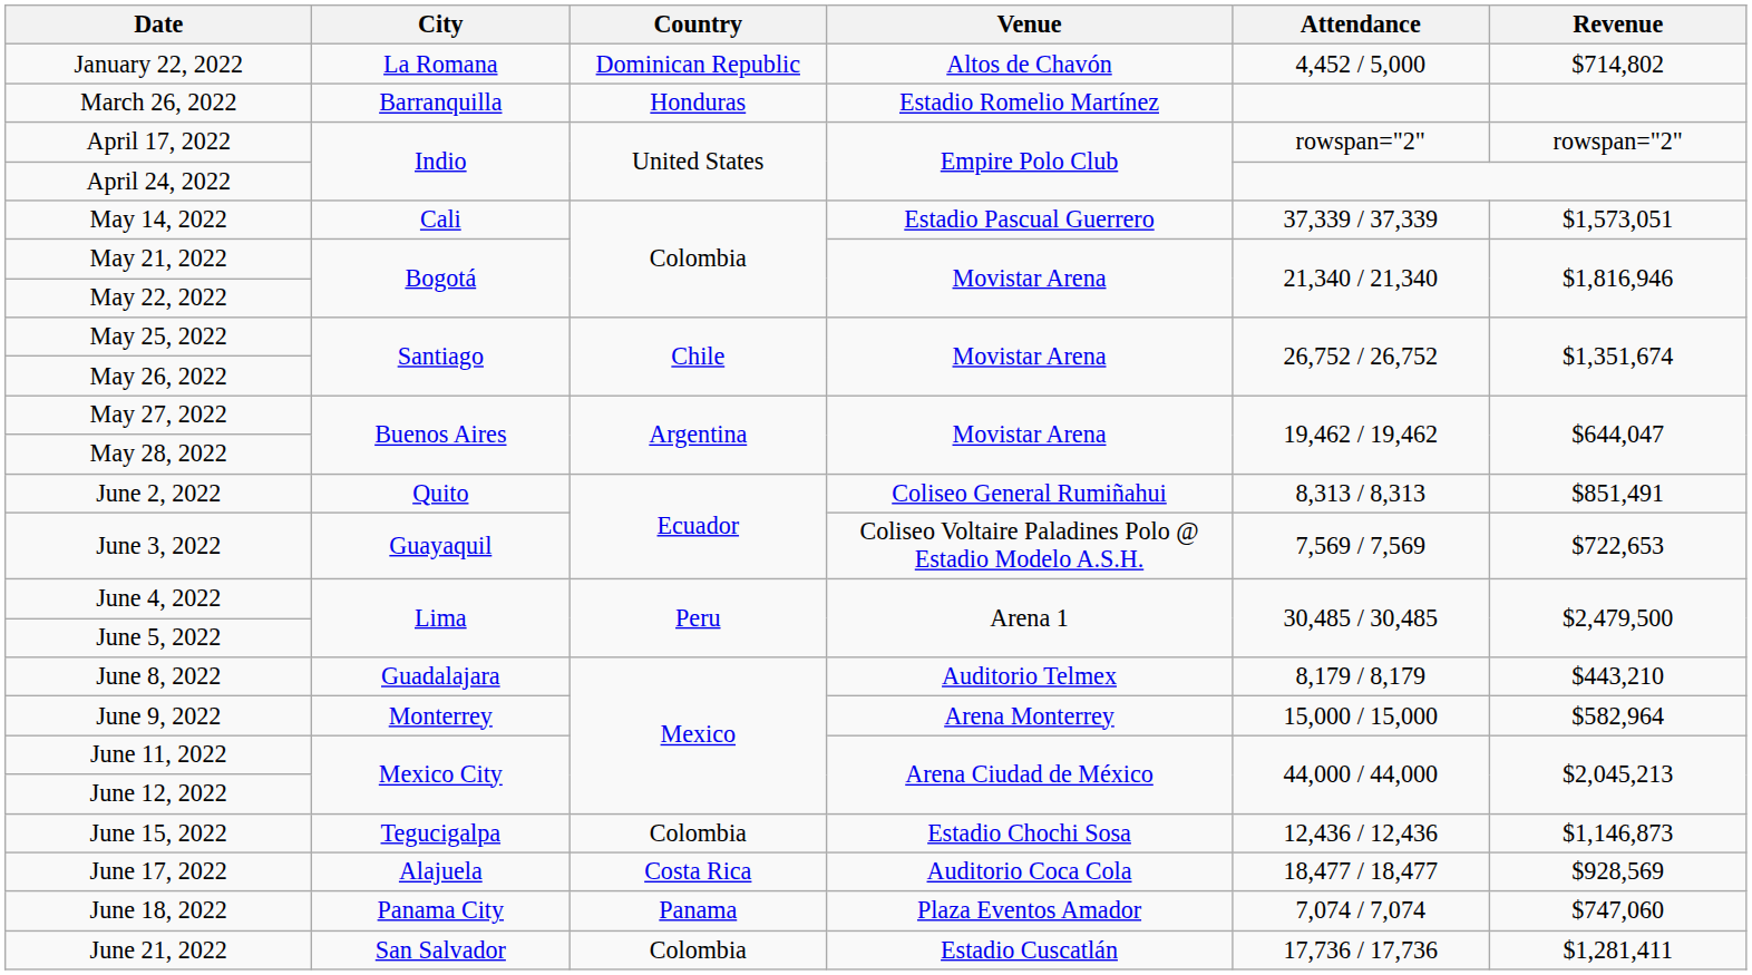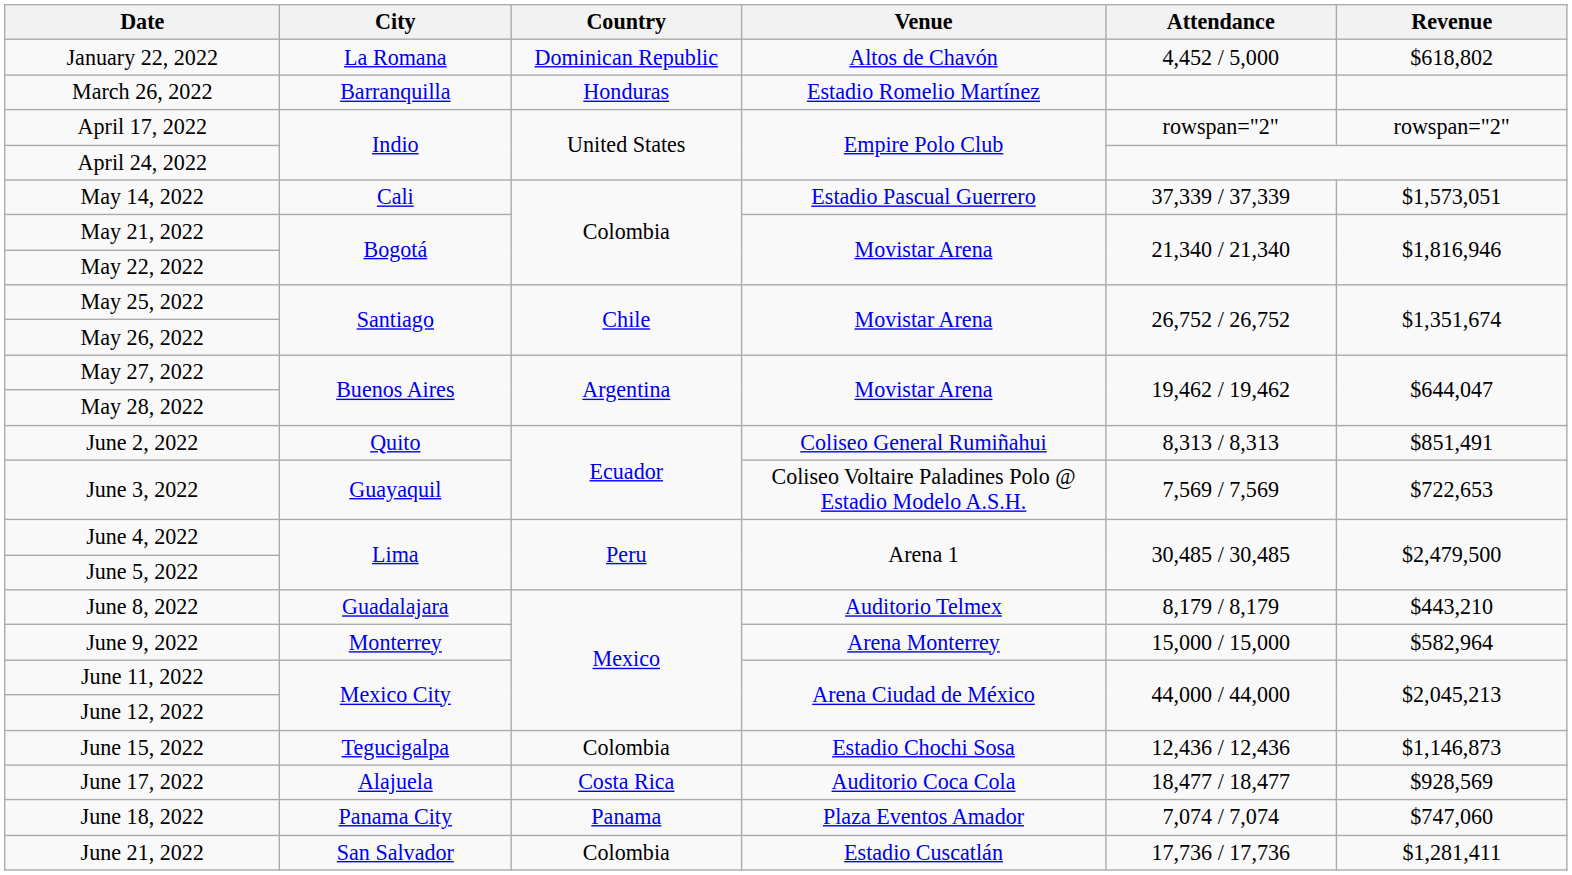January 22, 2022 | Revenue: $714,802 -> $618,802
